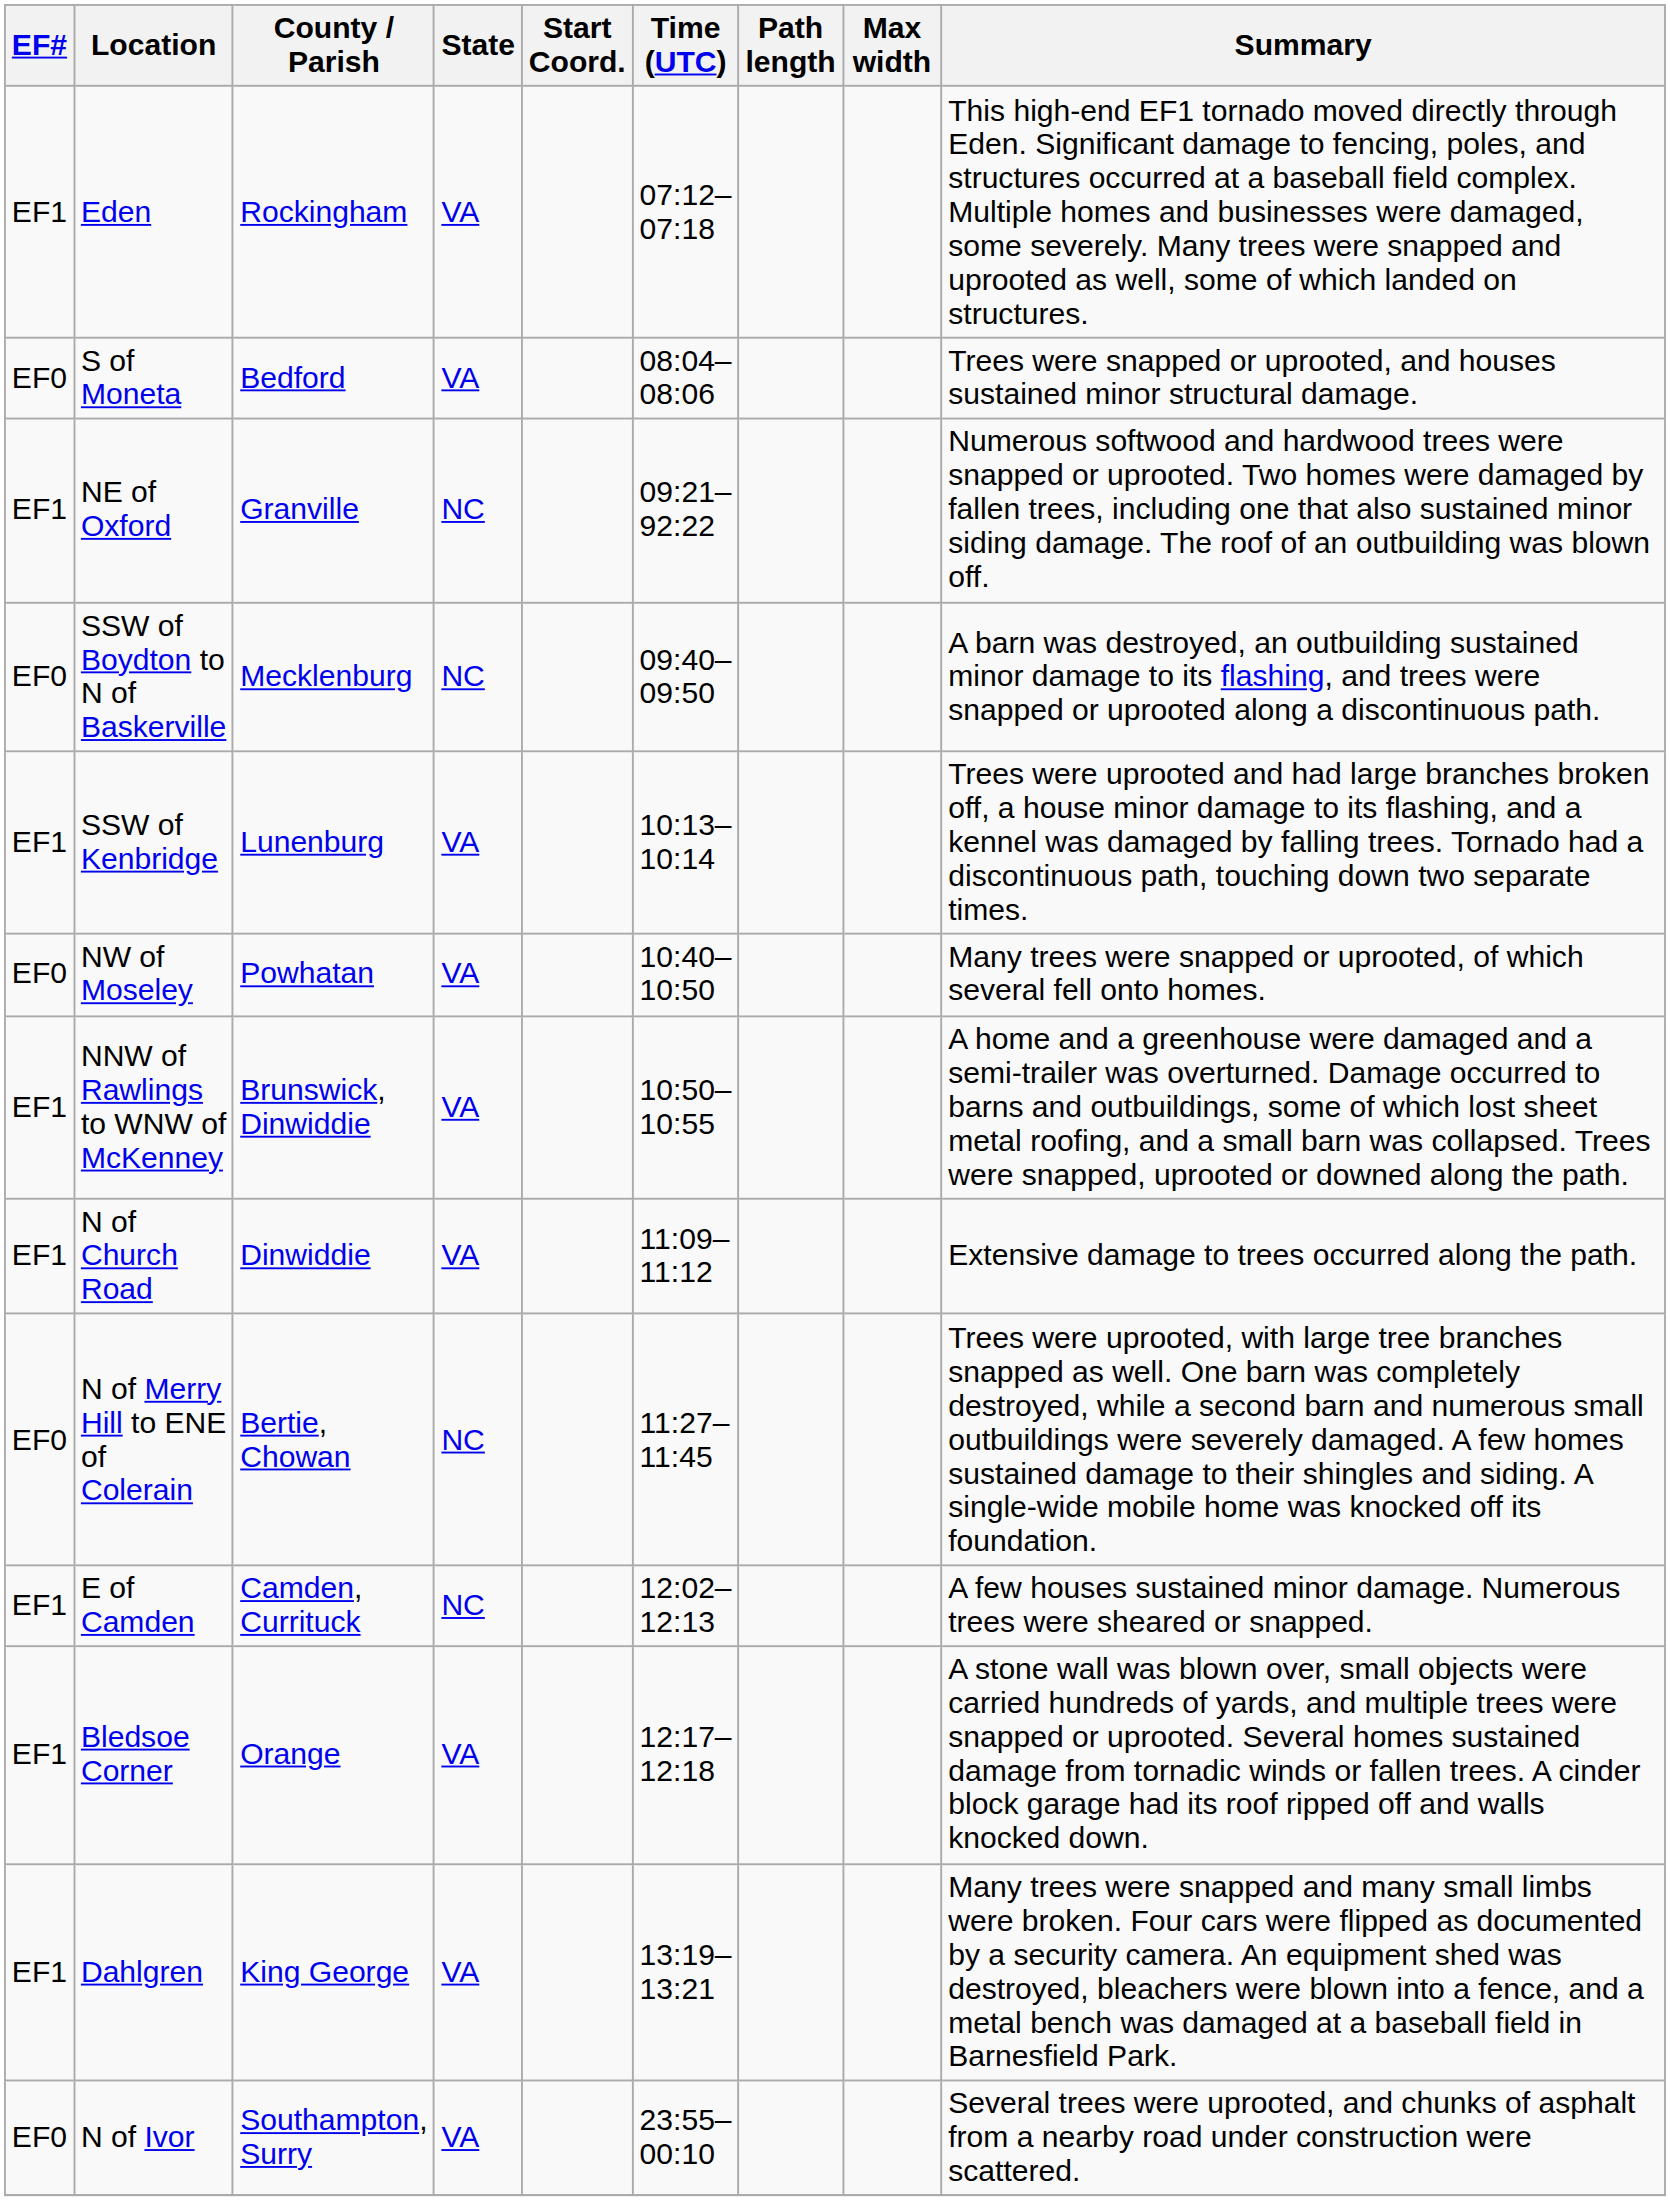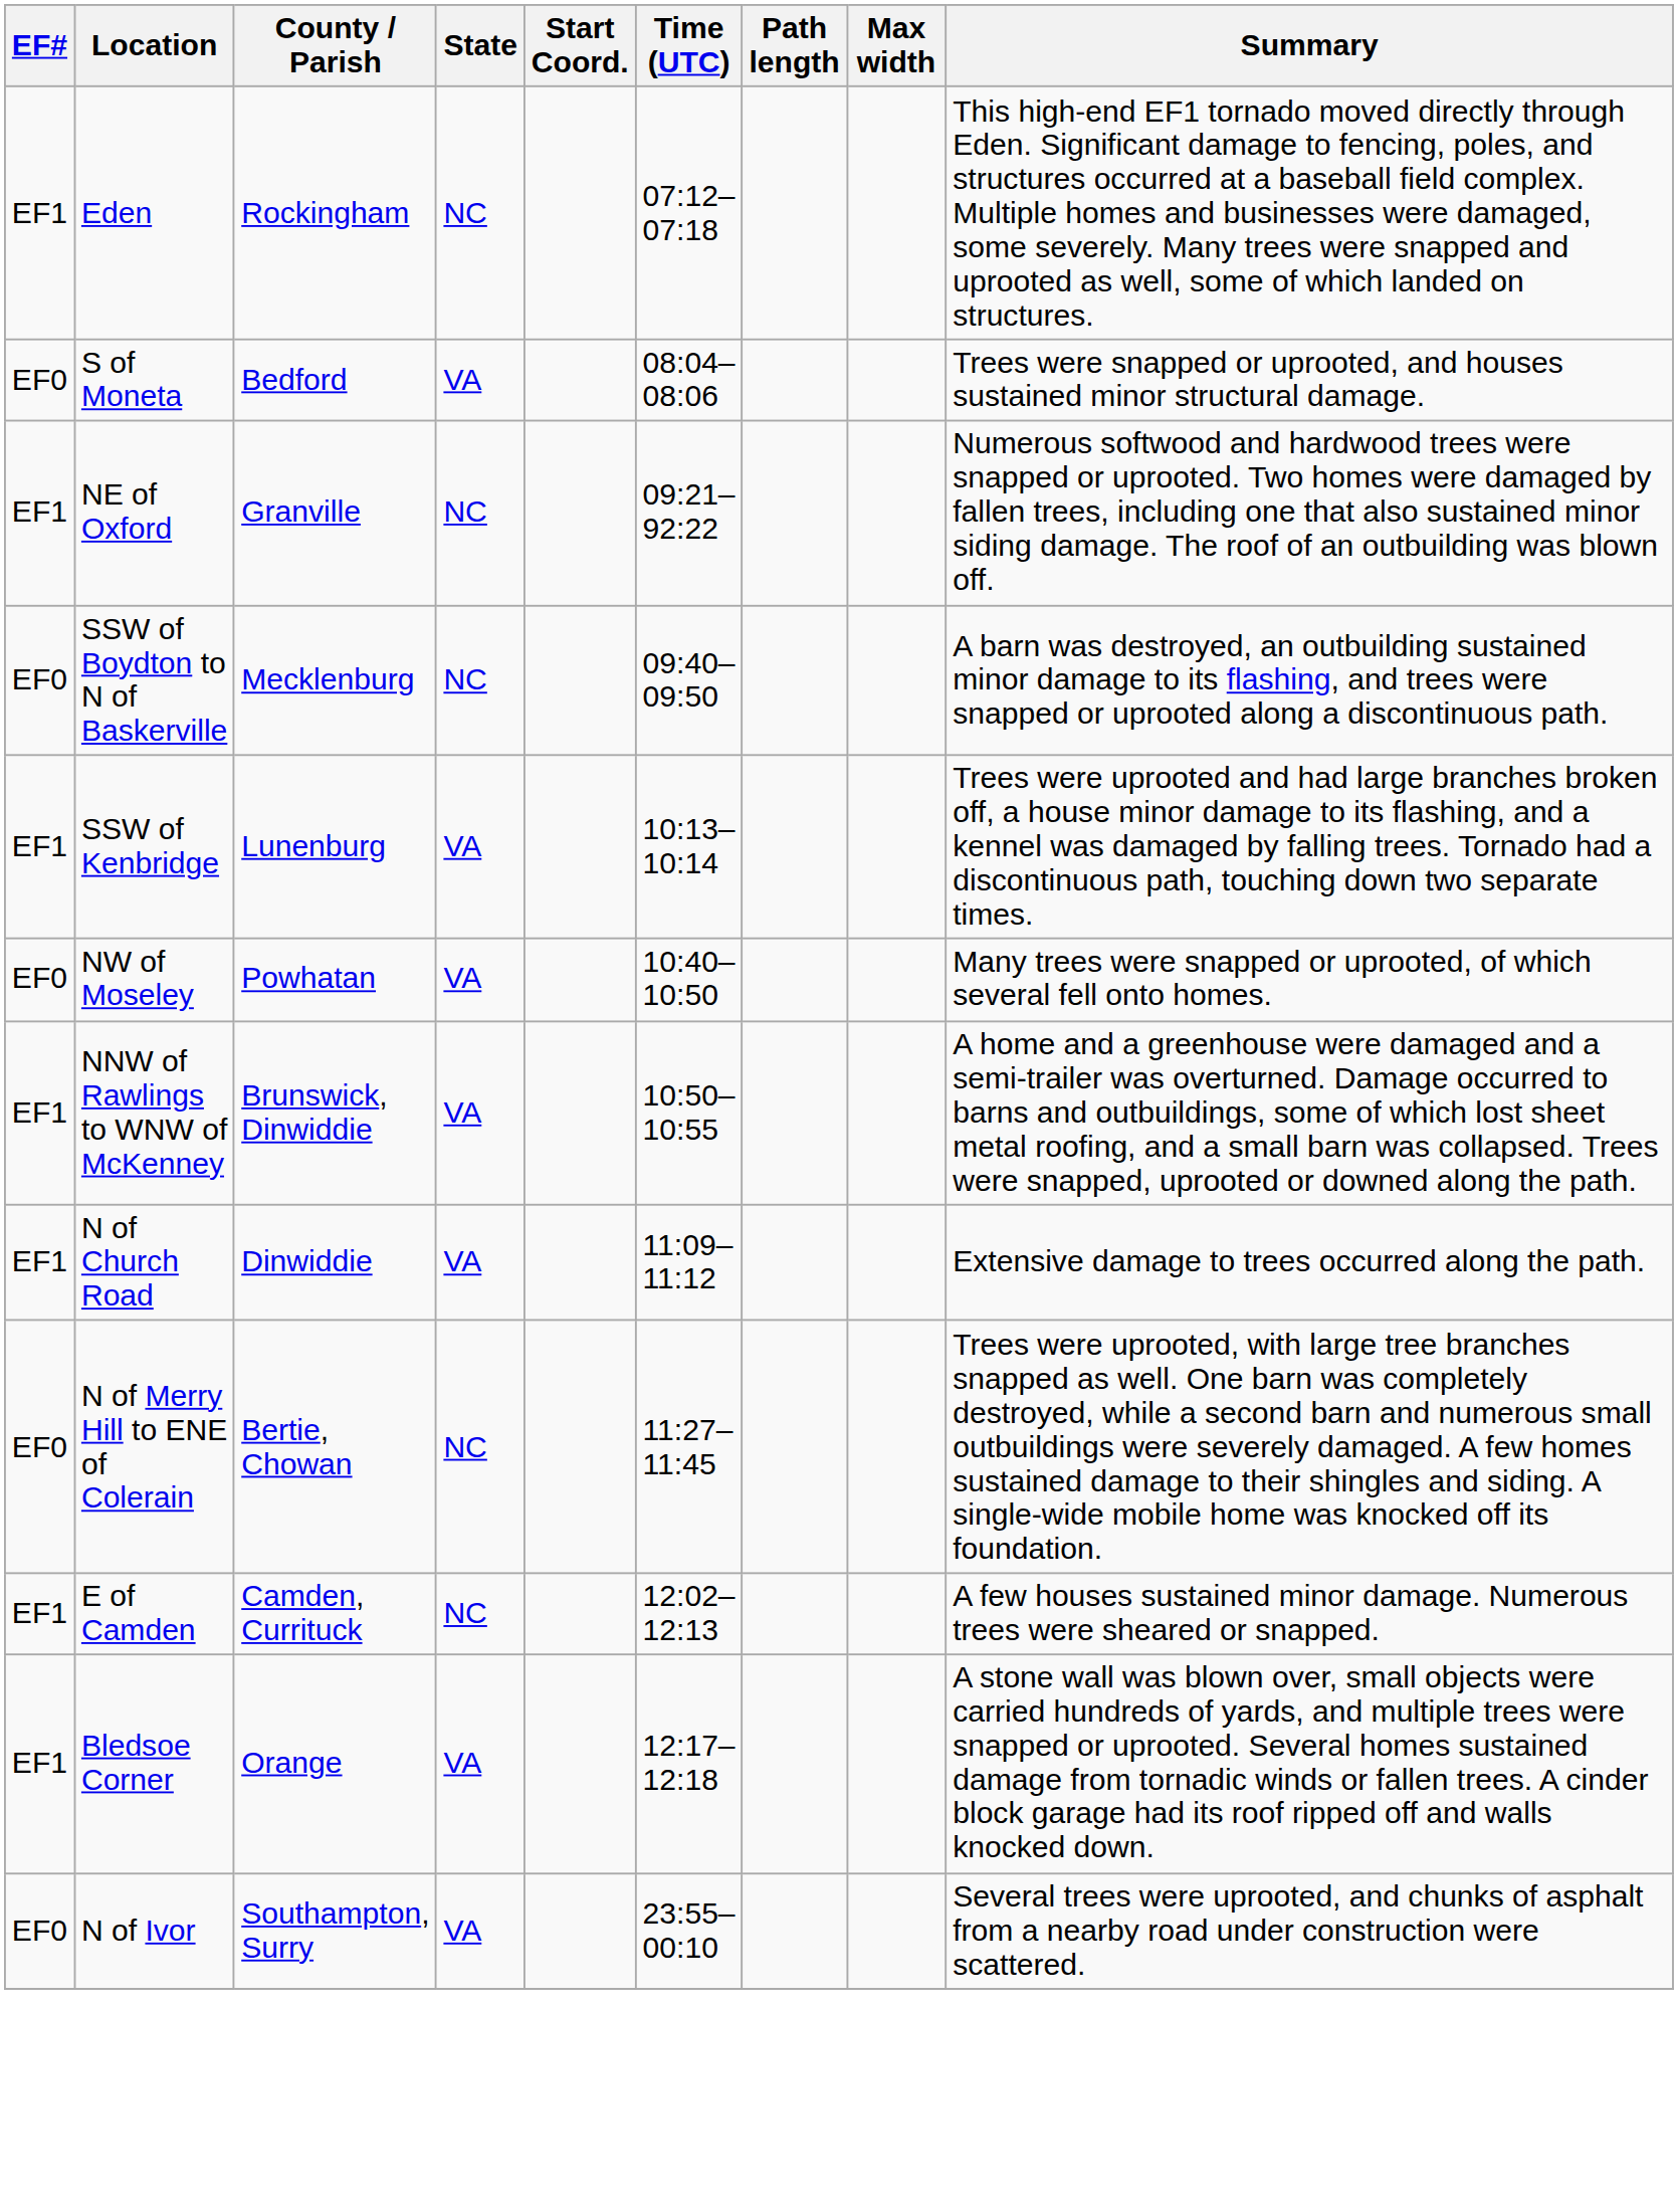Eden | State: VA -> NC
- row: EF1 | Dahlgren | King George | VA | 13:19–13:21 | Many trees were snapped and many small limbs were broken. Four cars were flipped as documented by a security camera. An equipment shed was destroyed, bleachers were blown into a fence, and a metal bench was damaged at a baseball field in Barnesfield Park.
